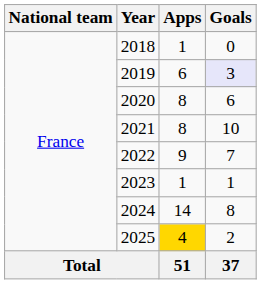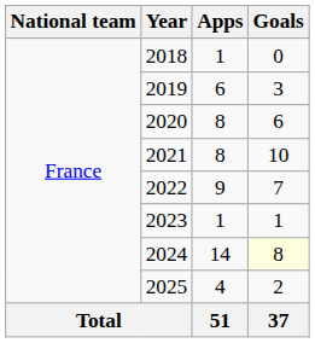2019 | Goals: lavender background -> no background
2024 | Goals: no background -> lightyellow background
2025 | Apps: gold background -> no background
